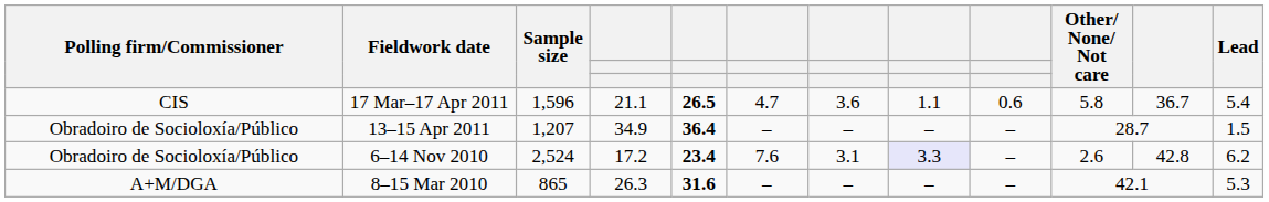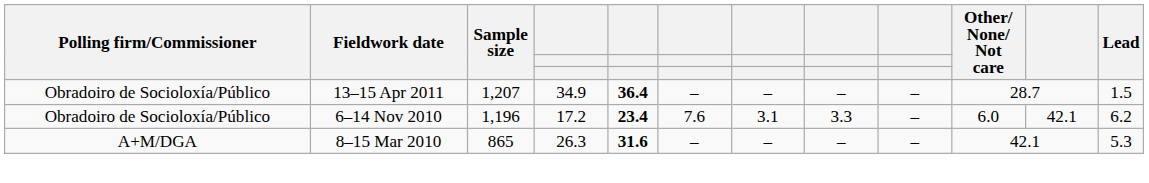- row: CIS | 17 Mar–17 Apr 2011 | 1,596 | 21.1 | 26.5 | 4.7 | 3.6 | 1.1 | 0.6 | 5.8 | 36.7 | 5.4
6–14 Nov 2010 | Sample size: 2,524 -> 1,196
6–14 Nov 2010 | column 8: lavender background -> no background
6–14 Nov 2010 | Other/ None/ Not care: 2.6 -> 6.0
6–14 Nov 2010 | column 11: 42.8 -> 42.1
